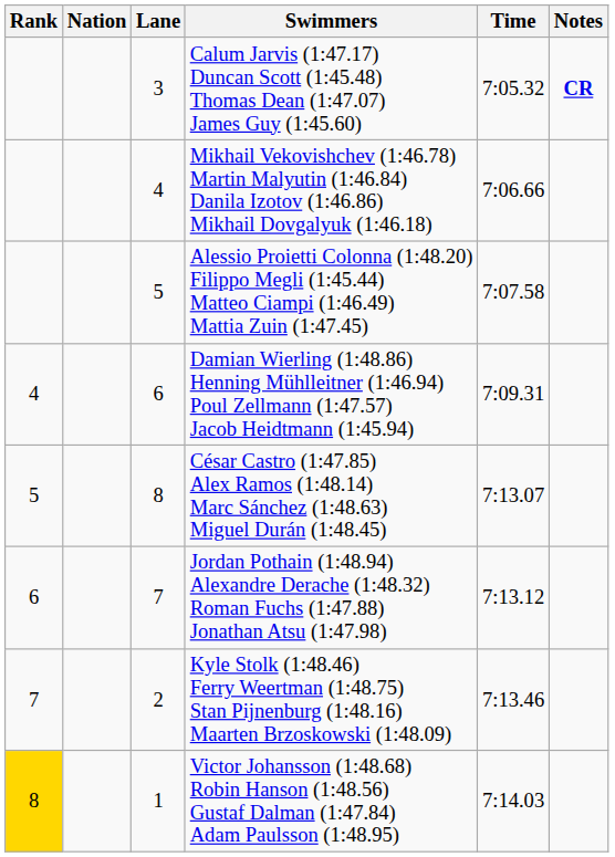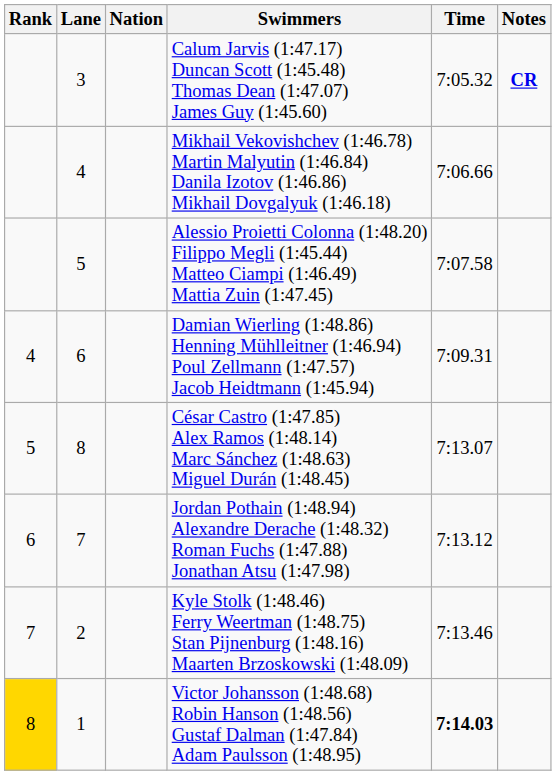columns swapped: Lane <-> Nation
row 9 | Time: normal -> bold
